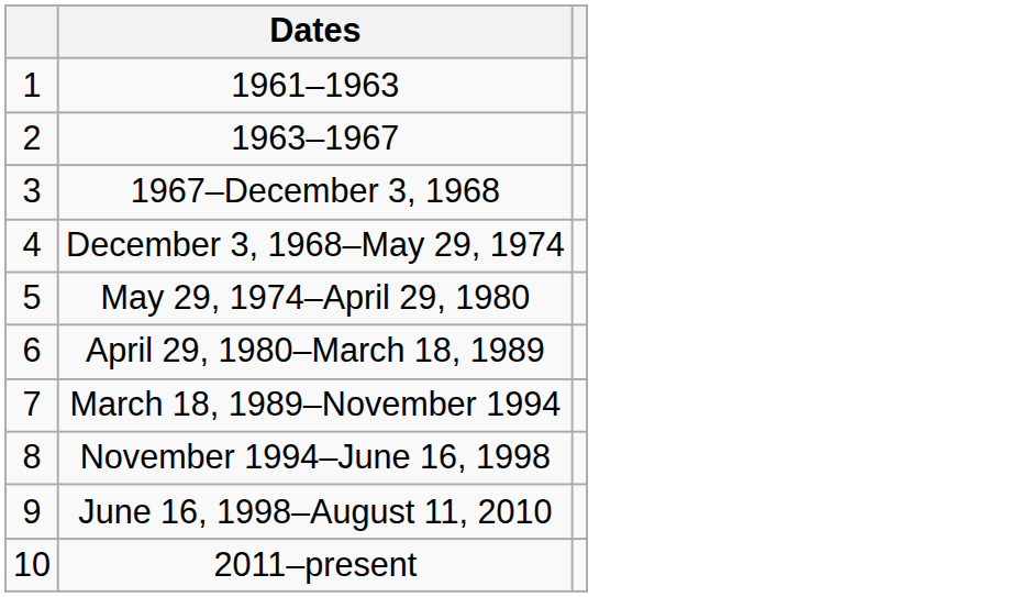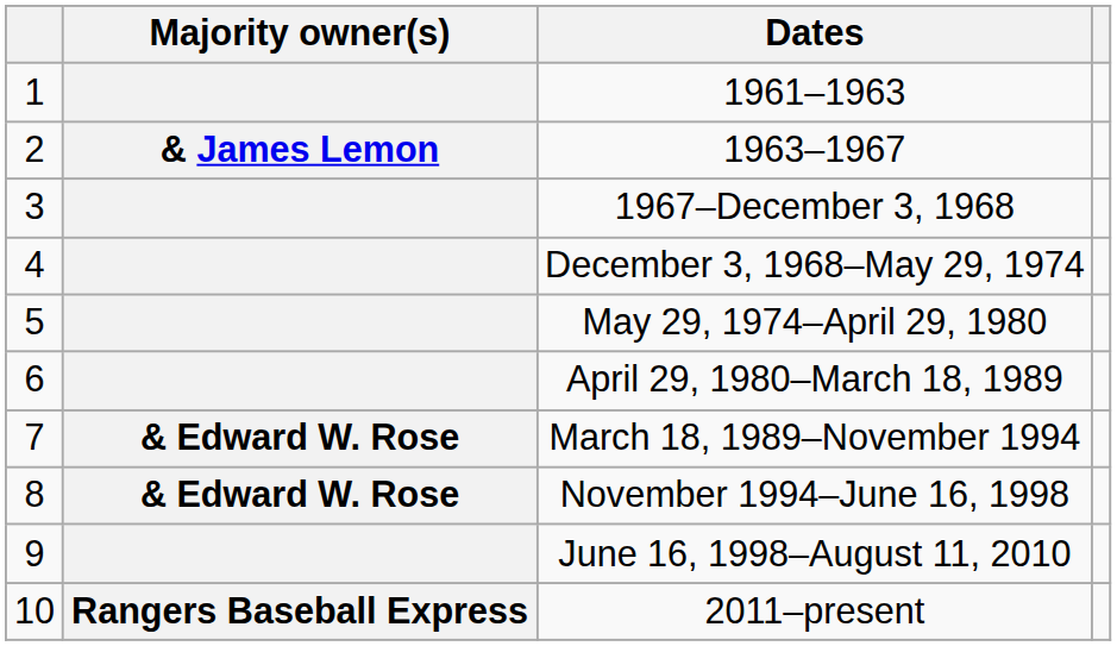+ column: Majority owner(s) | & James Lemon | & Edward W. Rose | & Edward W. Rose | Rangers Baseball Express
